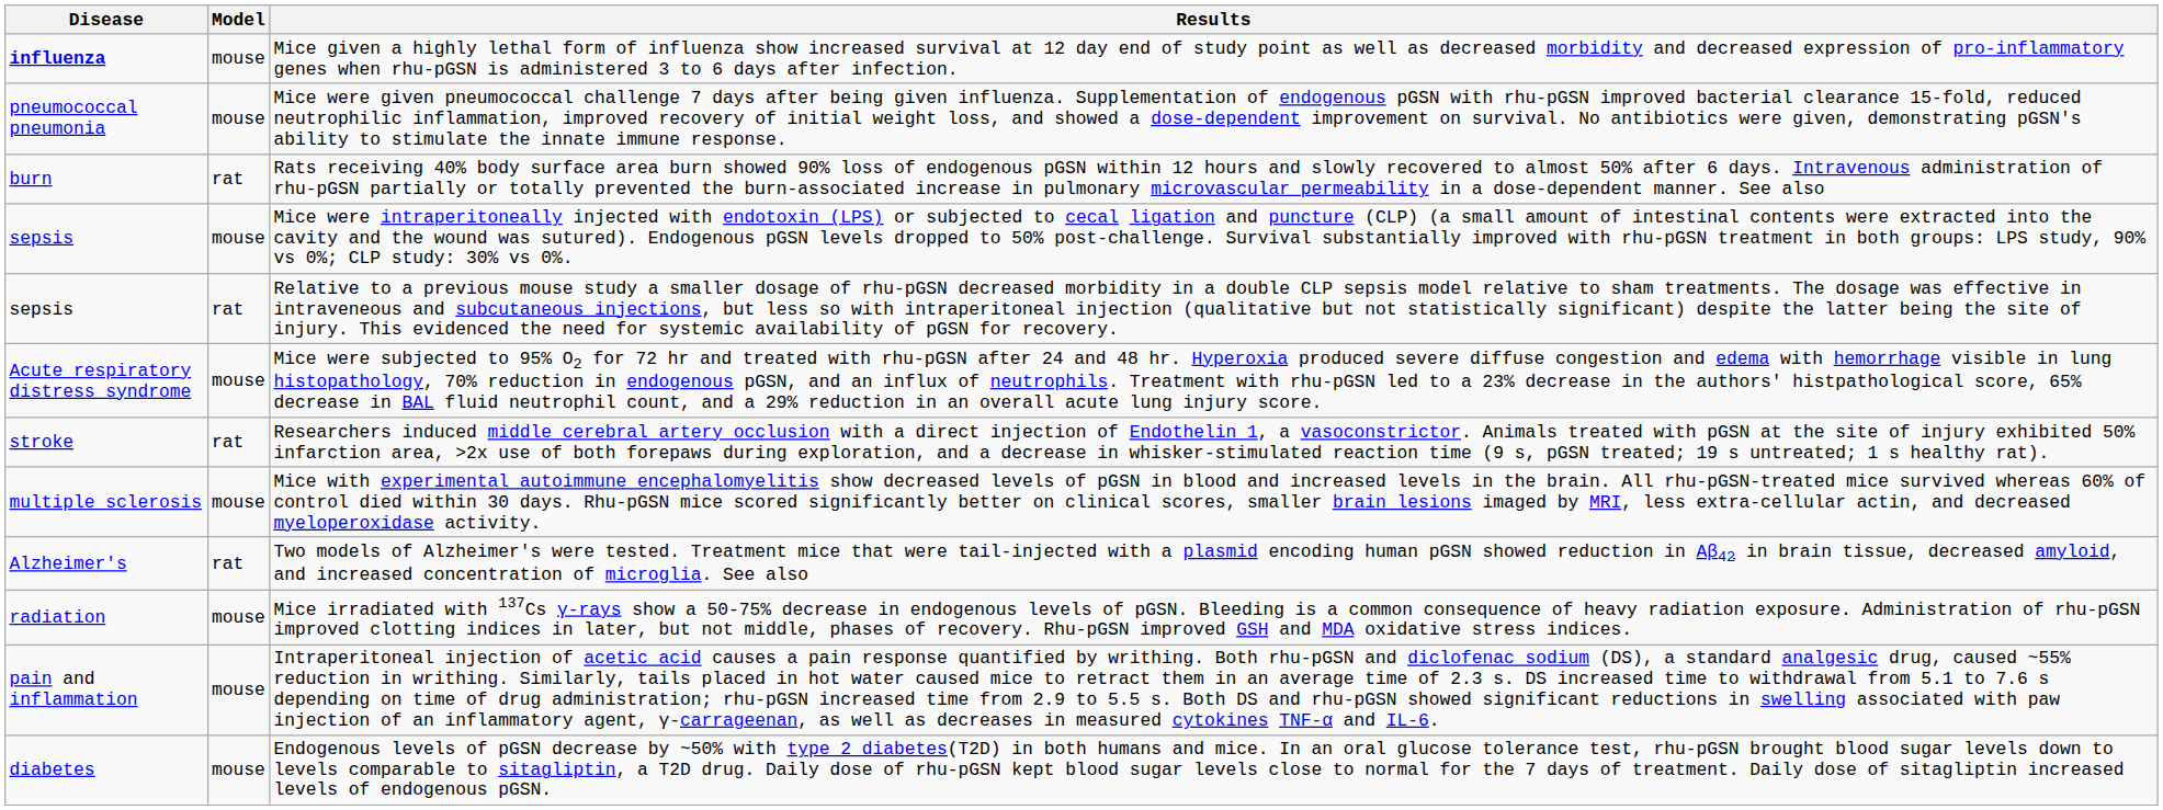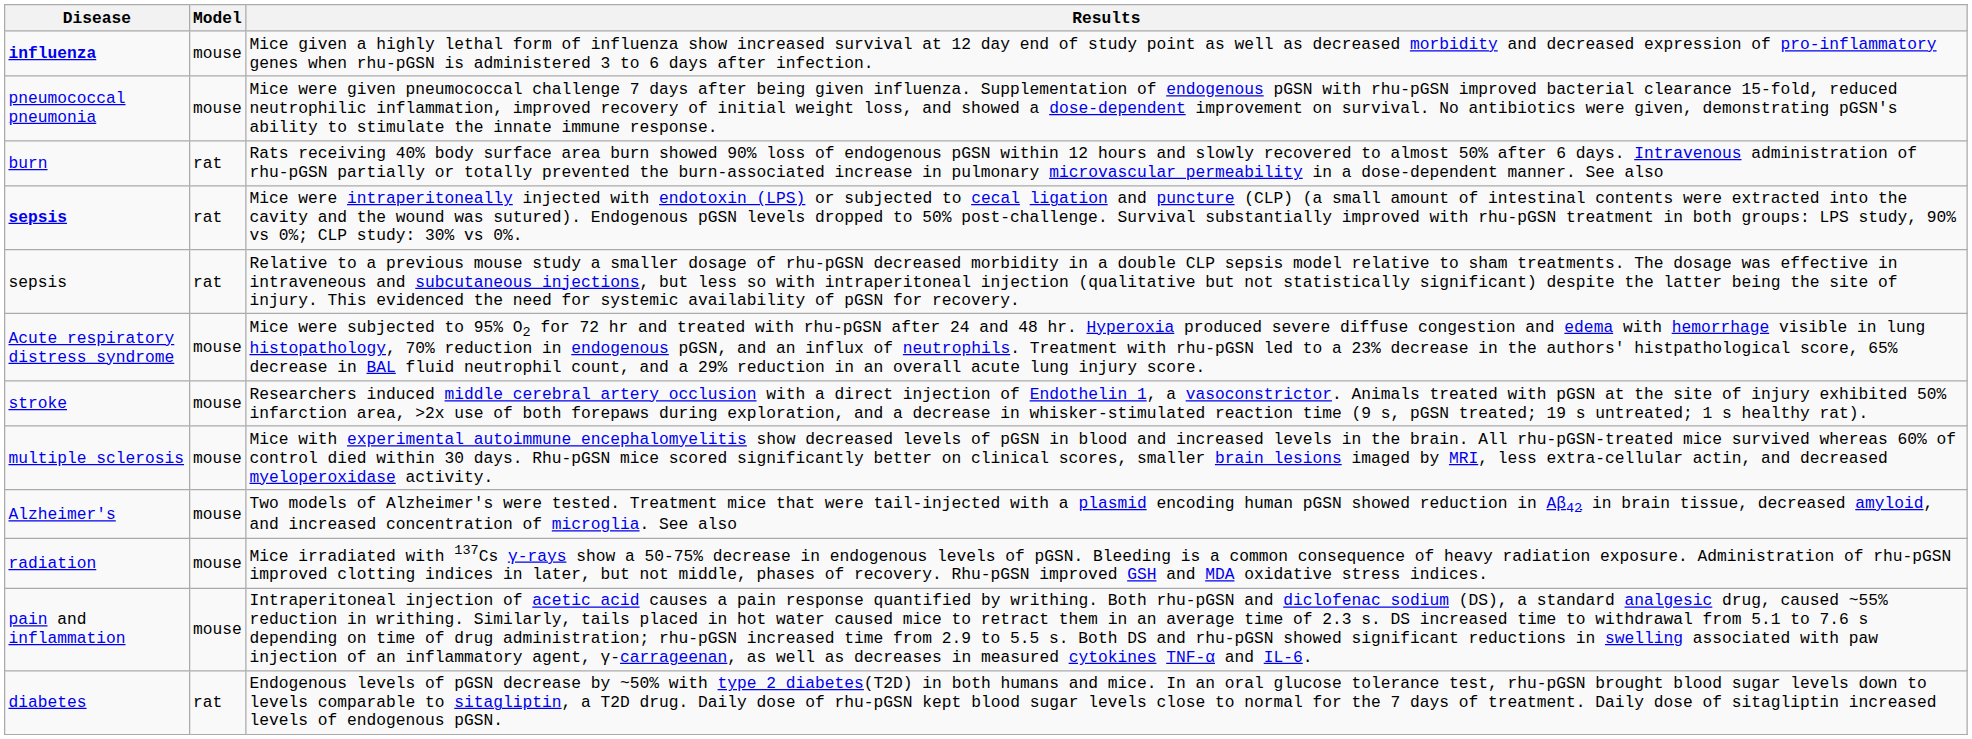row 5 | Disease: normal -> bold
row 5 | Model: mouse -> rat
row 8 | Model: rat -> mouse
row 10 | Model: rat -> mouse
row 13 | Model: mouse -> rat
